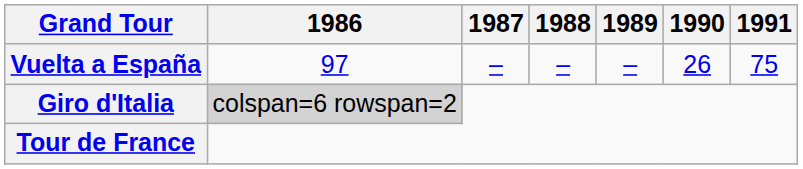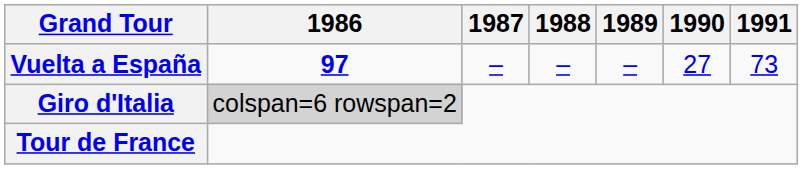Vuelta a España | 1986: normal -> bold
Vuelta a España | 1990: 26 -> 27
Vuelta a España | 1991: 75 -> 73
